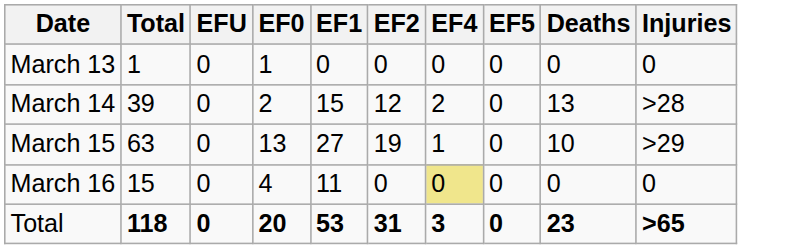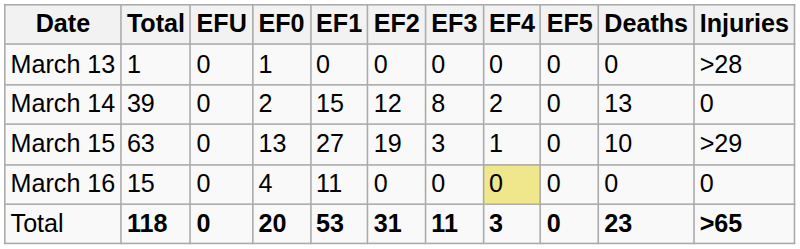+ column: EF3 | 0 | 8 | 3 | 0 | 11
March 13 | Injuries: 0 -> >28
March 14 | Injuries: >28 -> 0
